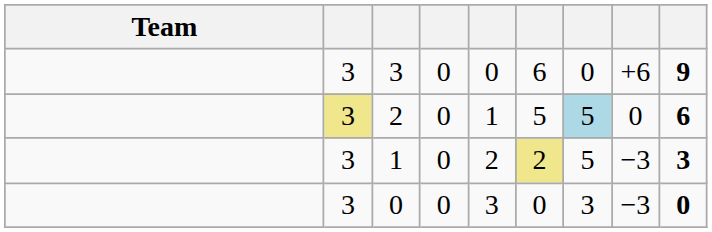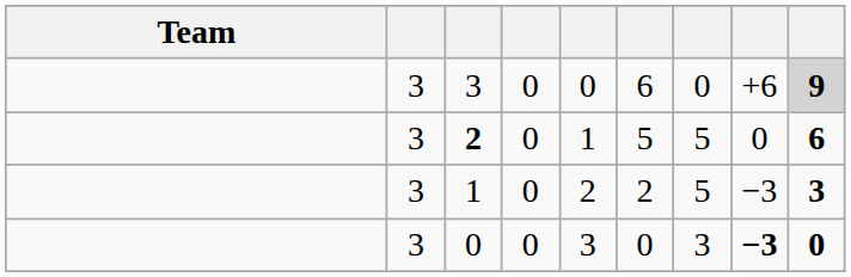row 2 | column 9: no background -> lightgrey background
row 3 | column 2: khaki background -> no background
row 3 | column 3: normal -> bold
row 3 | column 7: lightblue background -> no background
row 4 | column 6: khaki background -> no background
row 5 | column 8: normal -> bold
